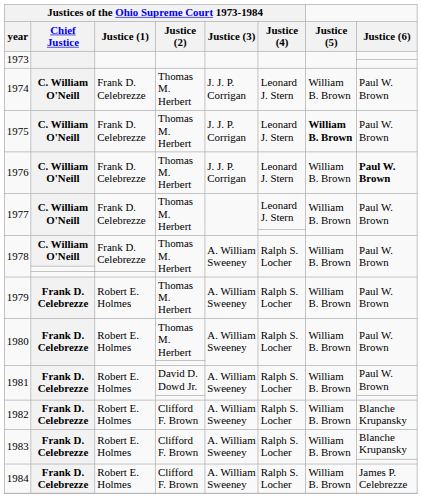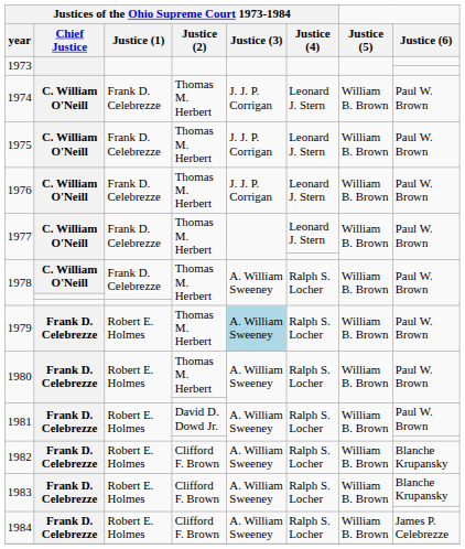1975 | Justice (5): bold -> normal
1976 | Justice (6): bold -> normal
1979 | Justices of the Ohio Supreme Court 1973-1984 / Justice (3): no background -> lightblue background
